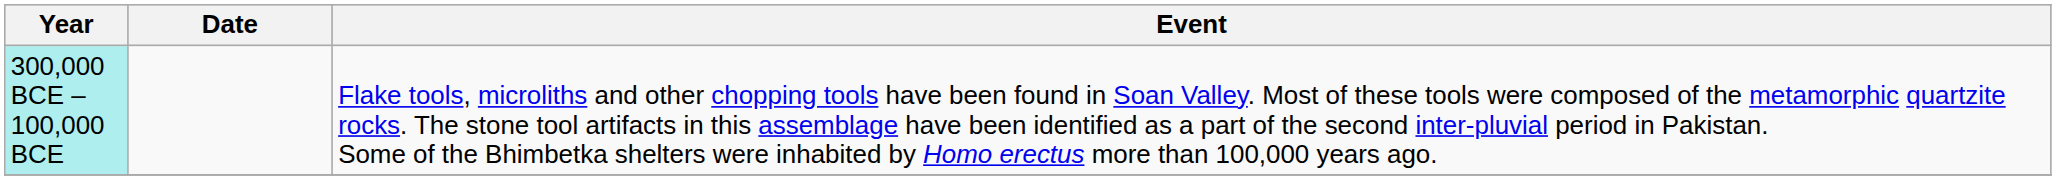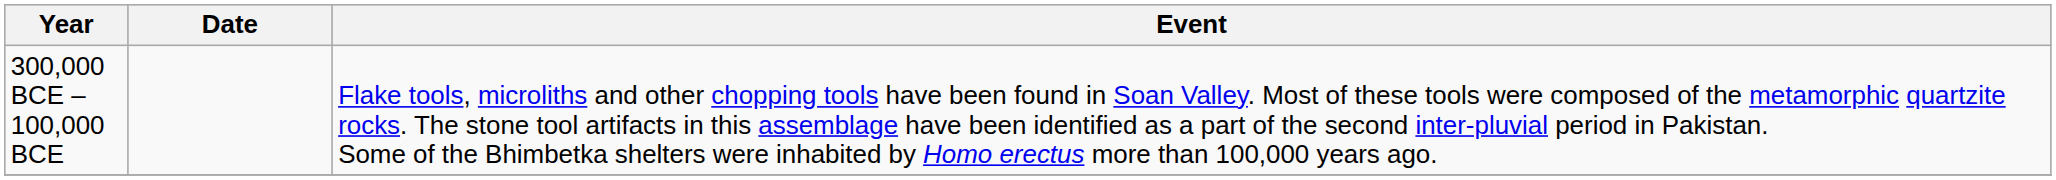300,000 BCE – 100,000 BCE | Year: paleturquoise background -> no background
